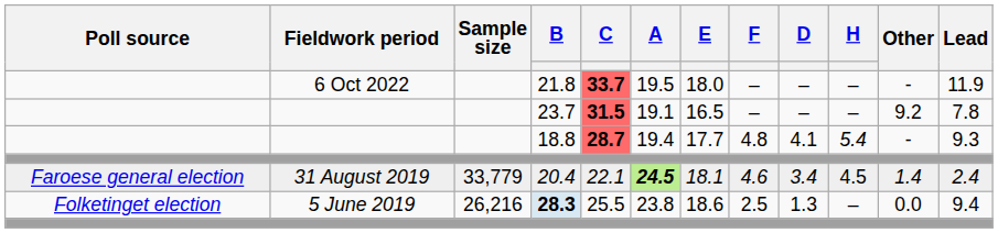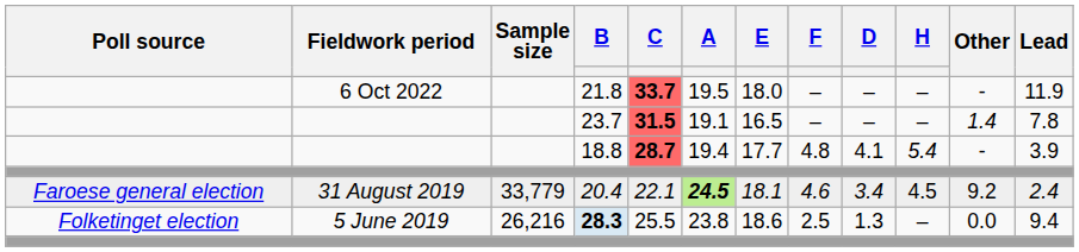23.7 | Other: 9.2 -> 1.4
18.8 | Lead: 9.3 -> 3.9
20.4 | Other: 1.4 -> 9.2
